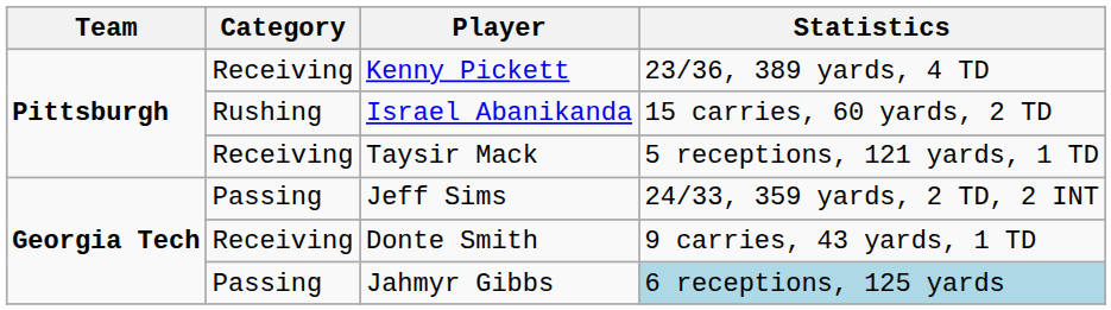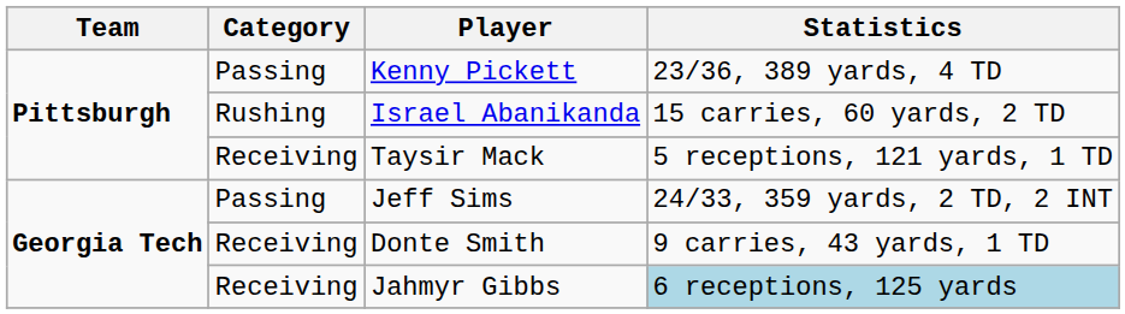Kenny Pickett | Category: Receiving -> Passing
Jahmyr Gibbs | Category: Passing -> Receiving
